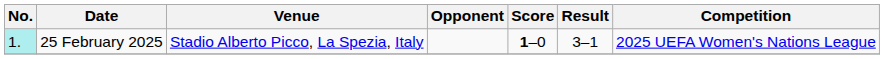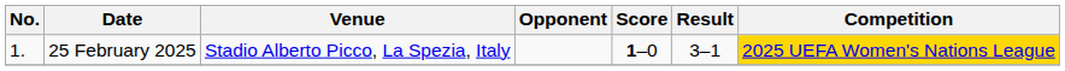25 February 2025 | No.: paleturquoise background -> no background
25 February 2025 | Competition: no background -> gold background
